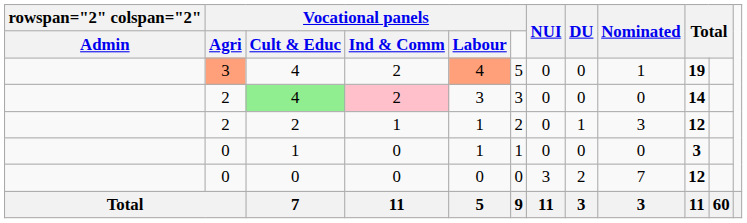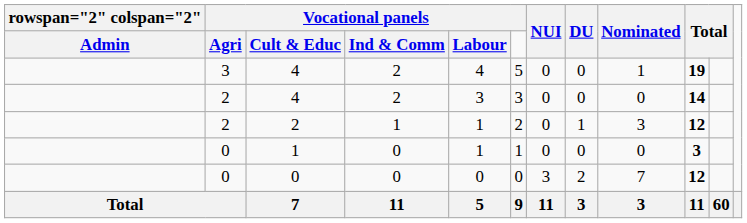row 3 | Vocational panels / Agri: lightsalmon background -> no background
row 3 | Vocational panels / Labour: lightsalmon background -> no background
row 4 | Vocational panels / Cult & Educ: lightgreen background -> no background
row 4 | Vocational panels / Ind & Comm: pink background -> no background
